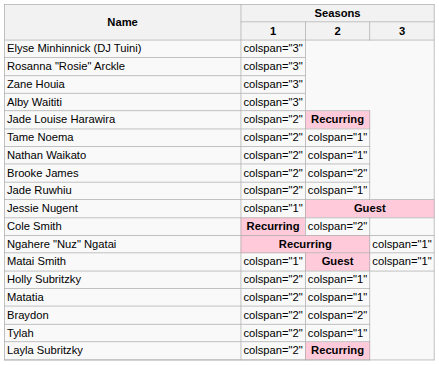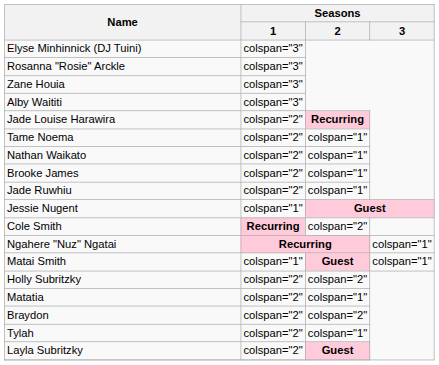Brooke James | Seasons / 2: colspan="2" -> colspan="1"
Holly Subritzky | Seasons / 2: colspan="1" -> colspan="2"
Layla Subritzky | Seasons / 2: Recurring -> Guest
